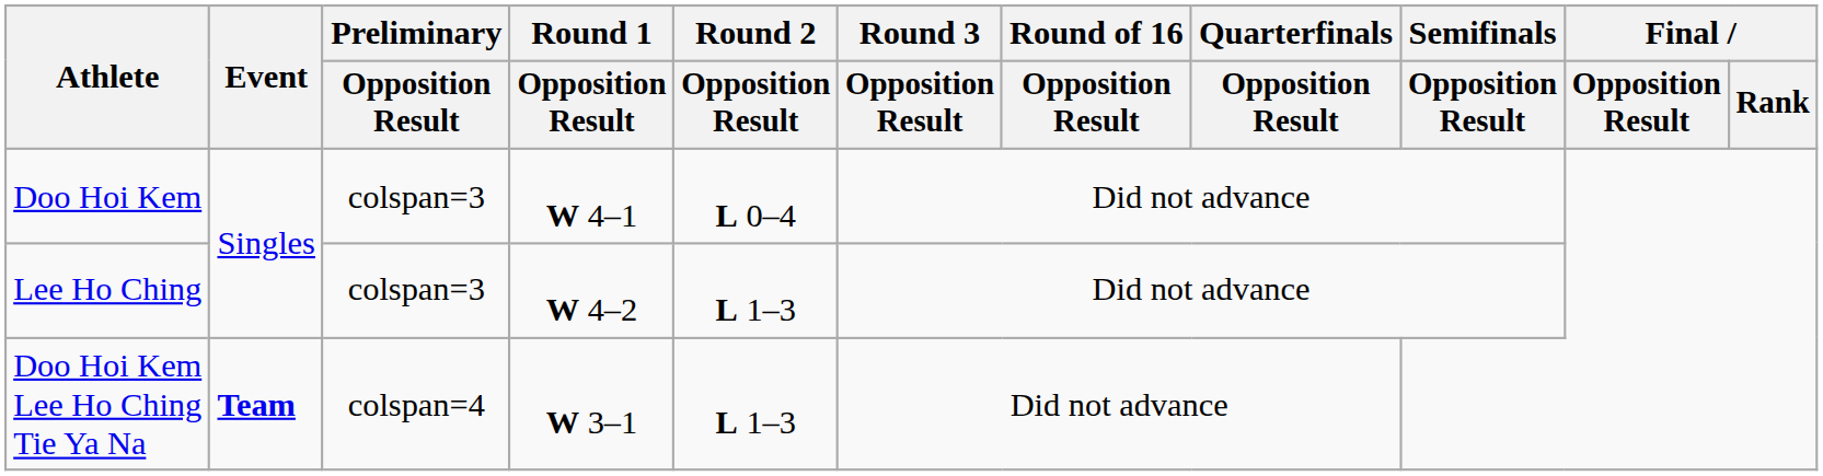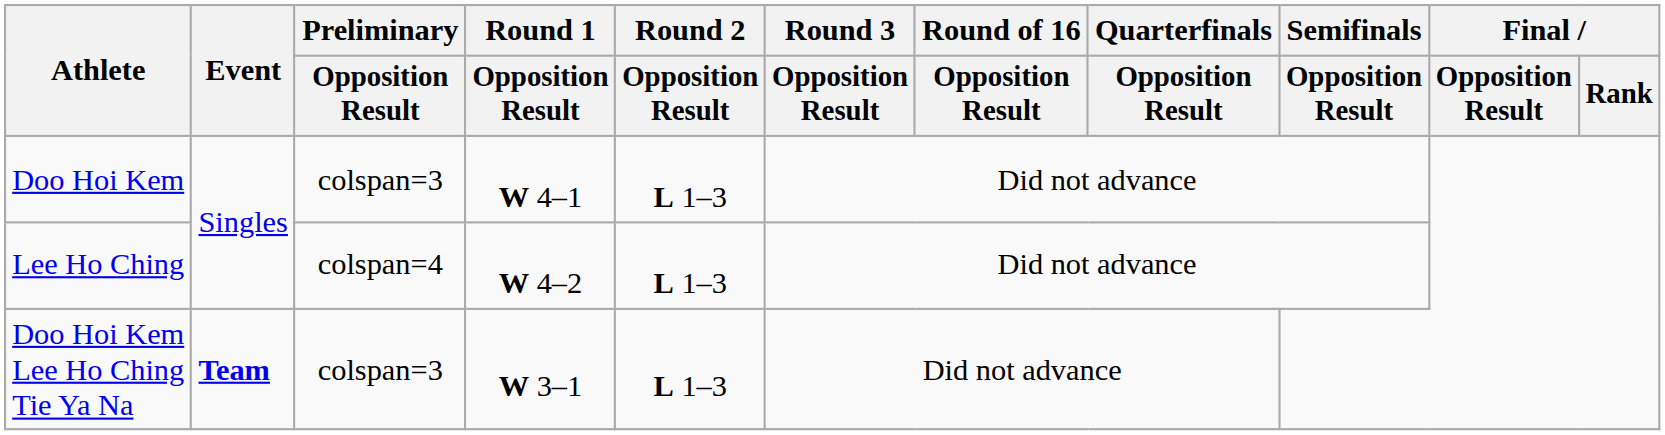Doo Hoi Kem | Round 2 / Opposition Result: L 0–4 -> L 1–3
Lee Ho Ching | Preliminary / Opposition Result: colspan=3 -> colspan=4
Doo Hoi Kem Lee Ho Ching Tie Ya Na | Preliminary / Opposition Result: colspan=4 -> colspan=3
